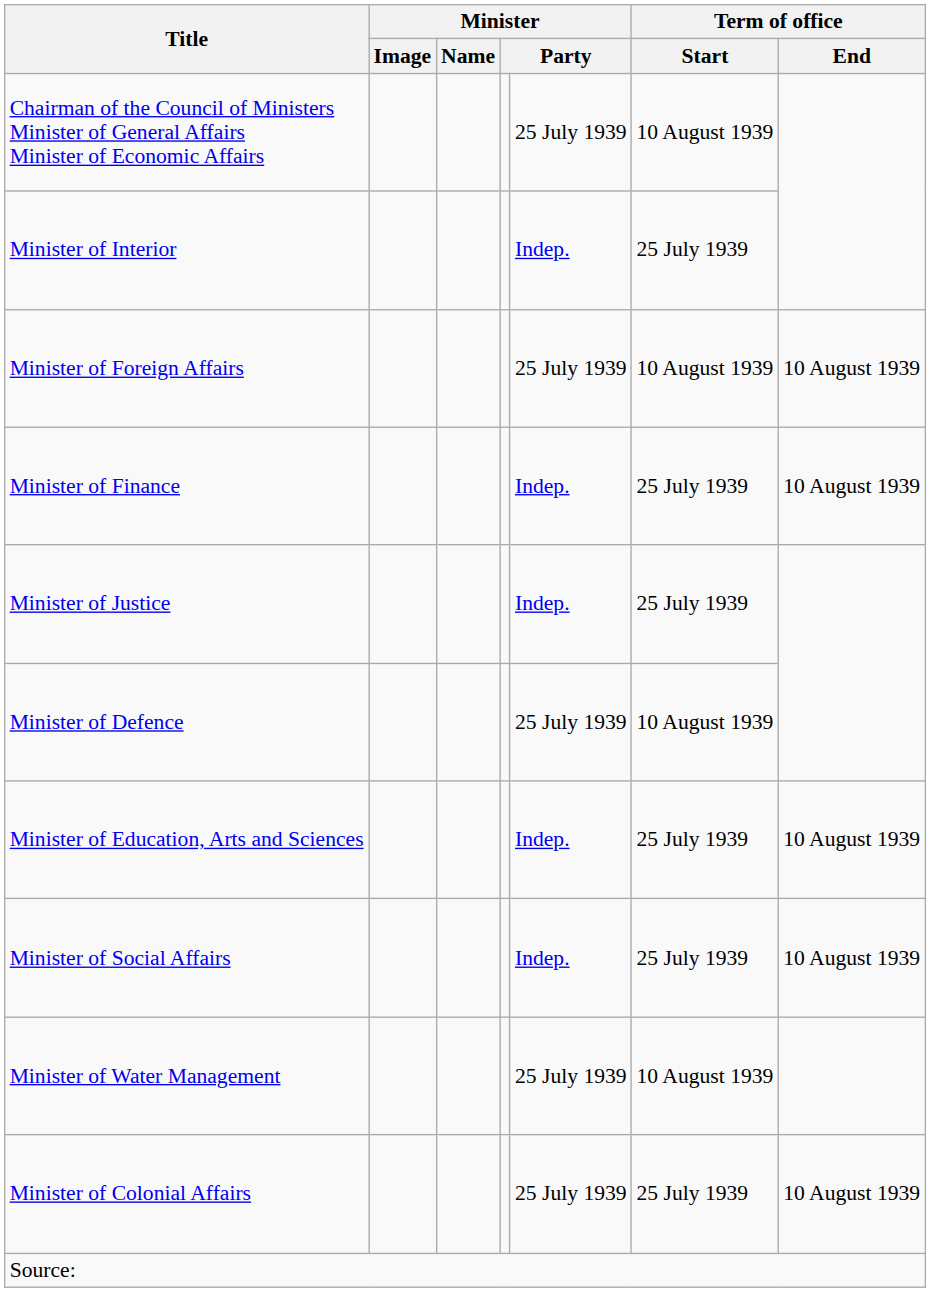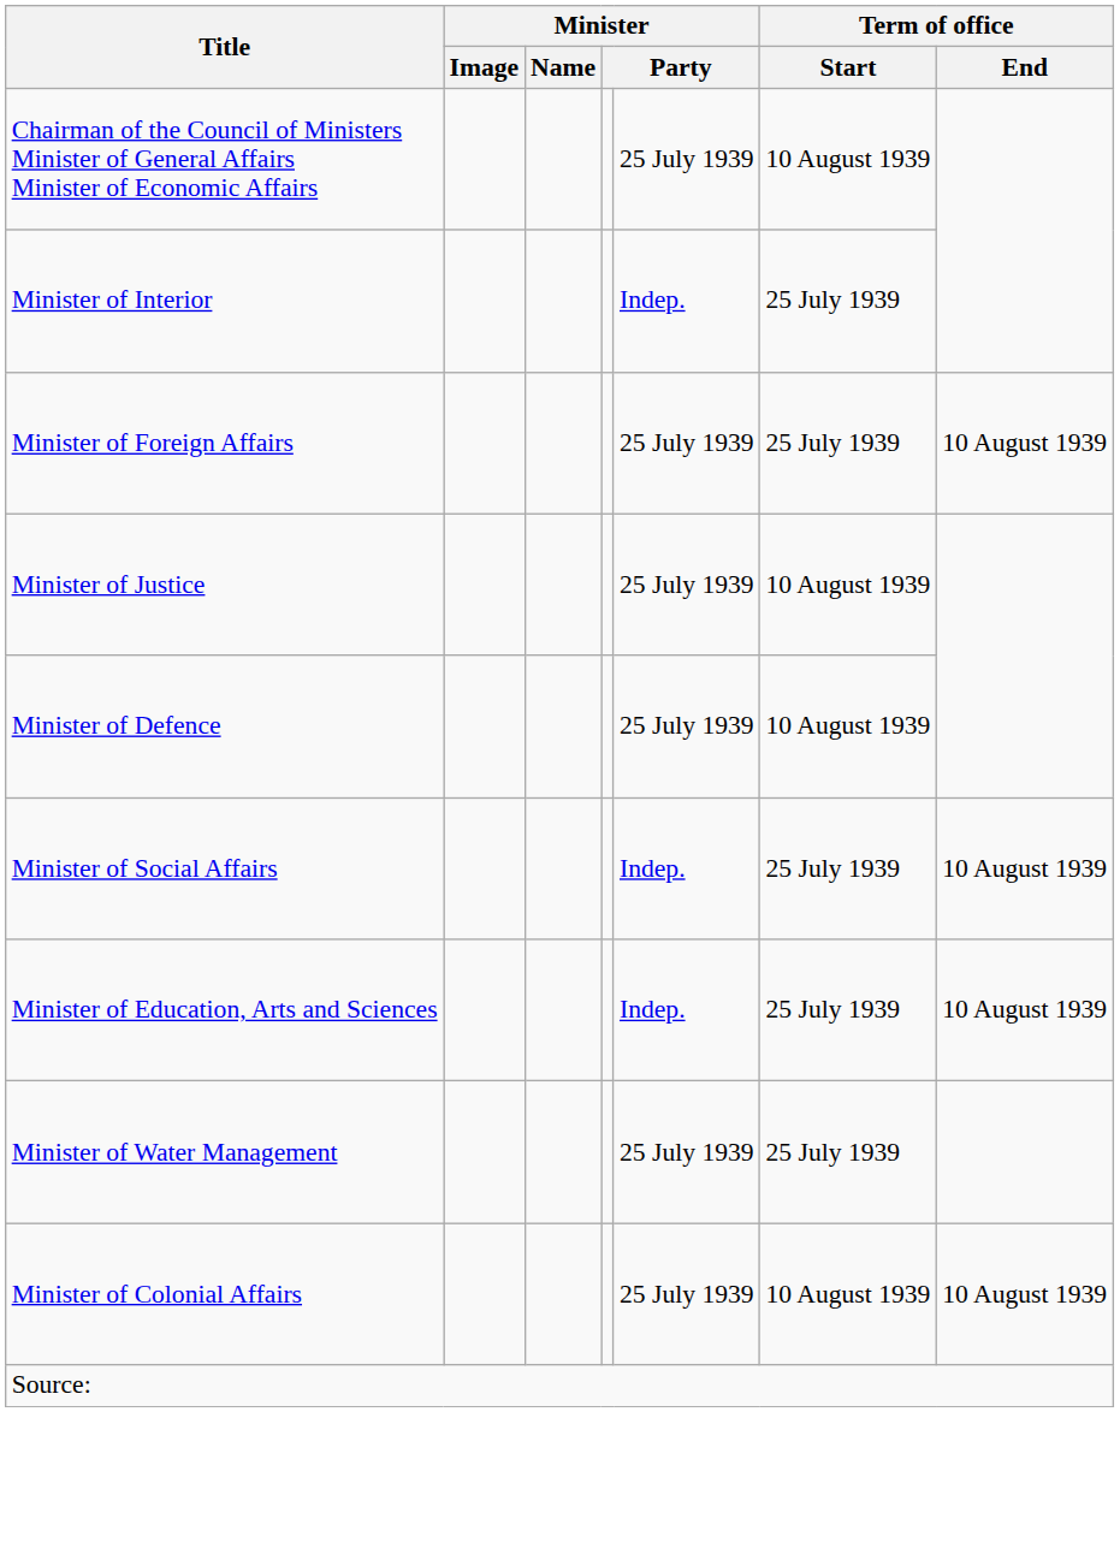Minister of Foreign Affairs | Term of office / Start: 10 August 1939 -> 25 July 1939
- row: Minister of Finance | Indep. | 25 July 1939 | 10 August 1939
Minister of Justice | column 5: Indep. -> 25 July 1939
Minister of Justice | Term of office / Start: 25 July 1939 -> 10 August 1939
rows swapped: Minister of Social Affairs <-> Minister of Education, Arts and Sciences
Minister of Water Management | Term of office / Start: 10 August 1939 -> 25 July 1939
Minister of Colonial Affairs | Term of office / Start: 25 July 1939 -> 10 August 1939
